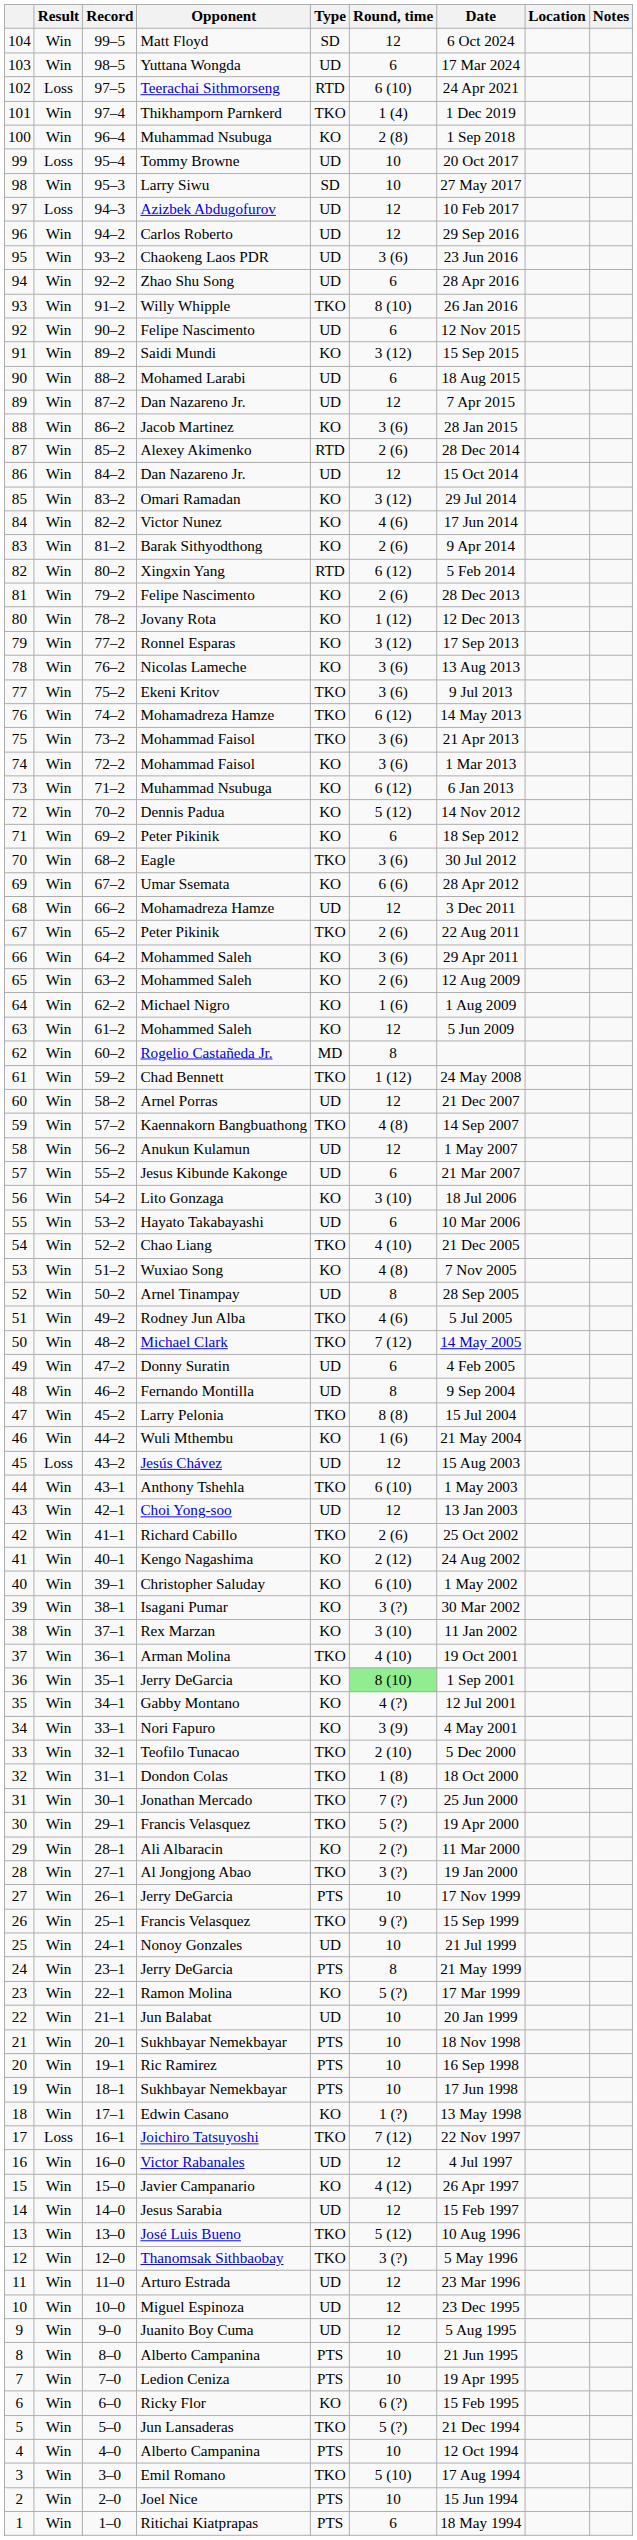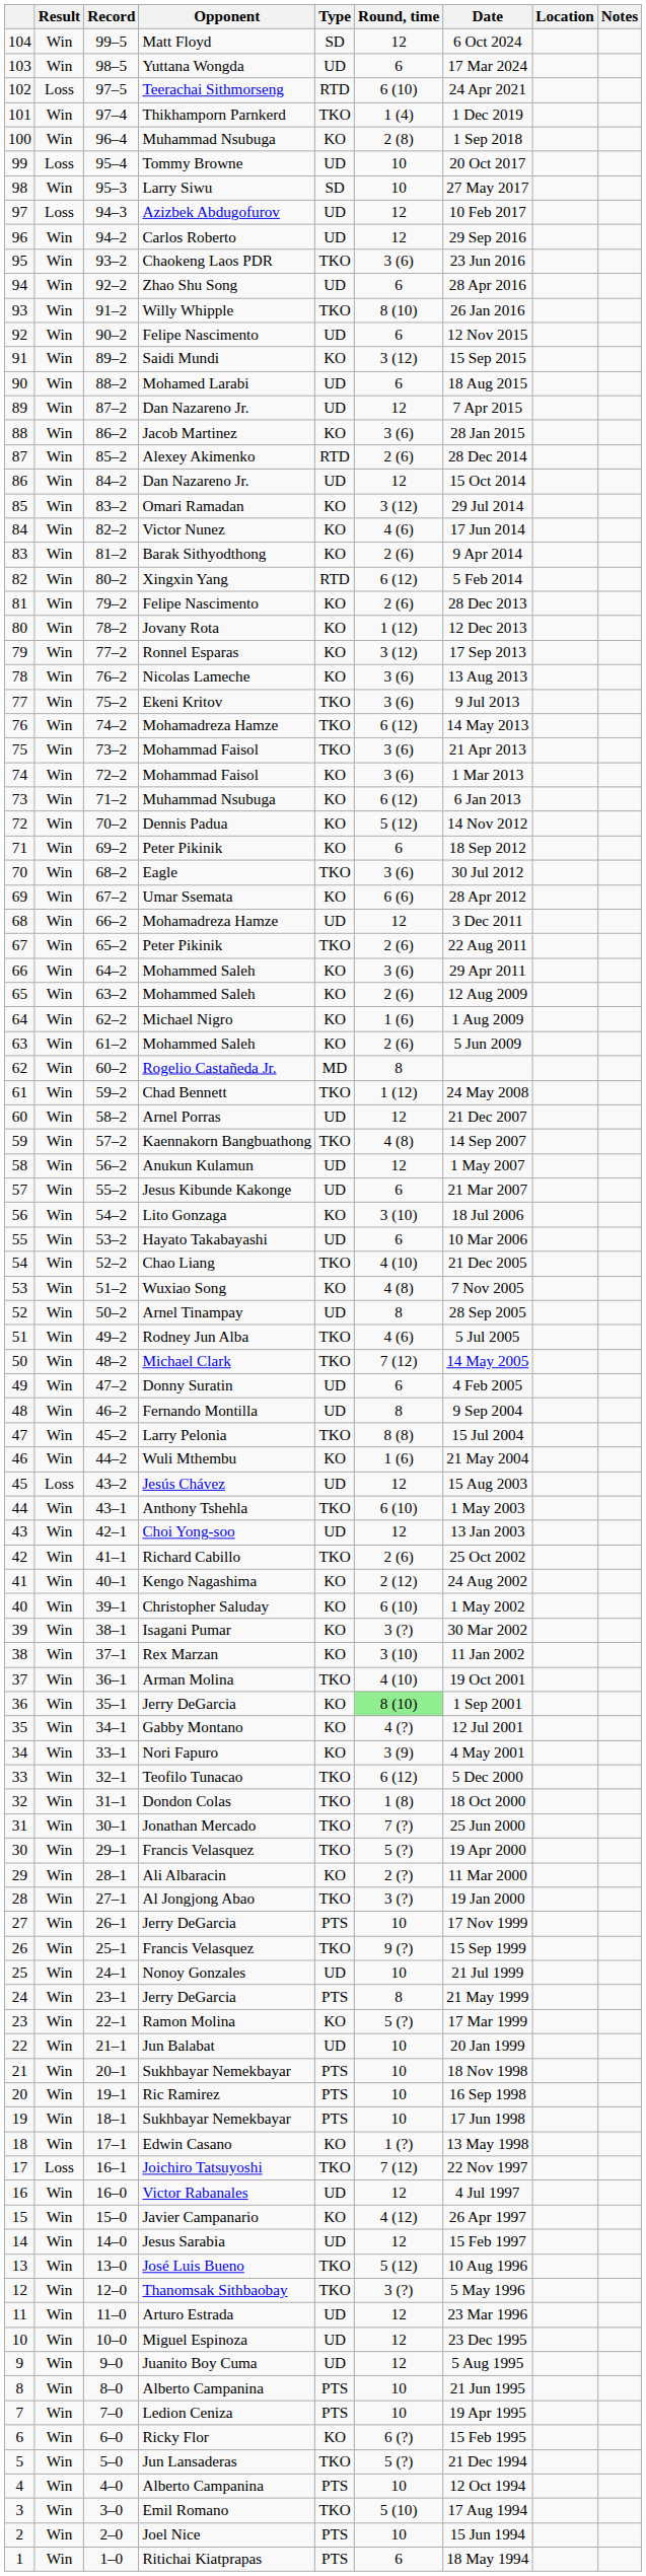95 | Type: UD -> TKO
63 | Round, time: 12 -> 2 (6)
33 | Round, time: 2 (10) -> 6 (12)
